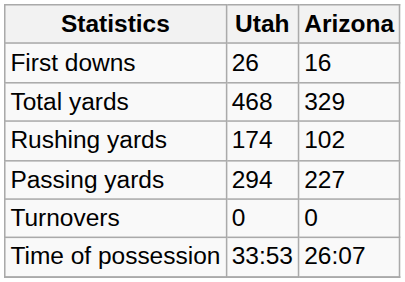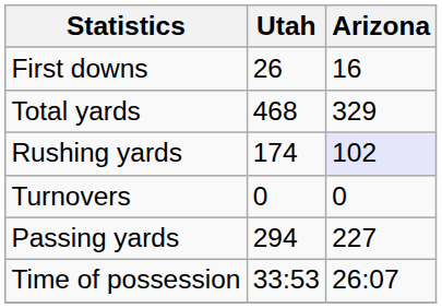Rushing yards | Arizona: no background -> lavender background
rows swapped: Passing yards <-> Turnovers
